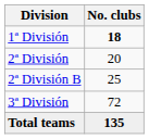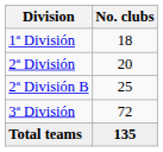1ª División | No. clubs: bold -> normal
